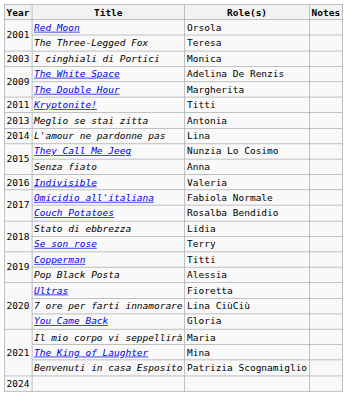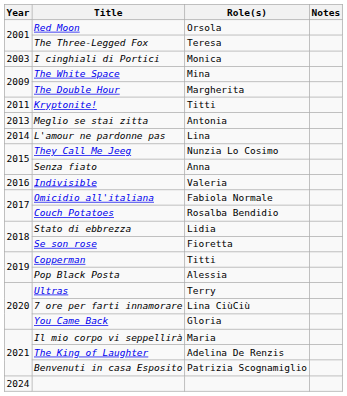The White Space | Role(s): Adelina De Renzis -> Mina
Se son rose | Role(s): Terry -> Fioretta
Ultras | Role(s): Fioretta -> Terry
The King of Laughter | Role(s): Mina -> Adelina De Renzis
